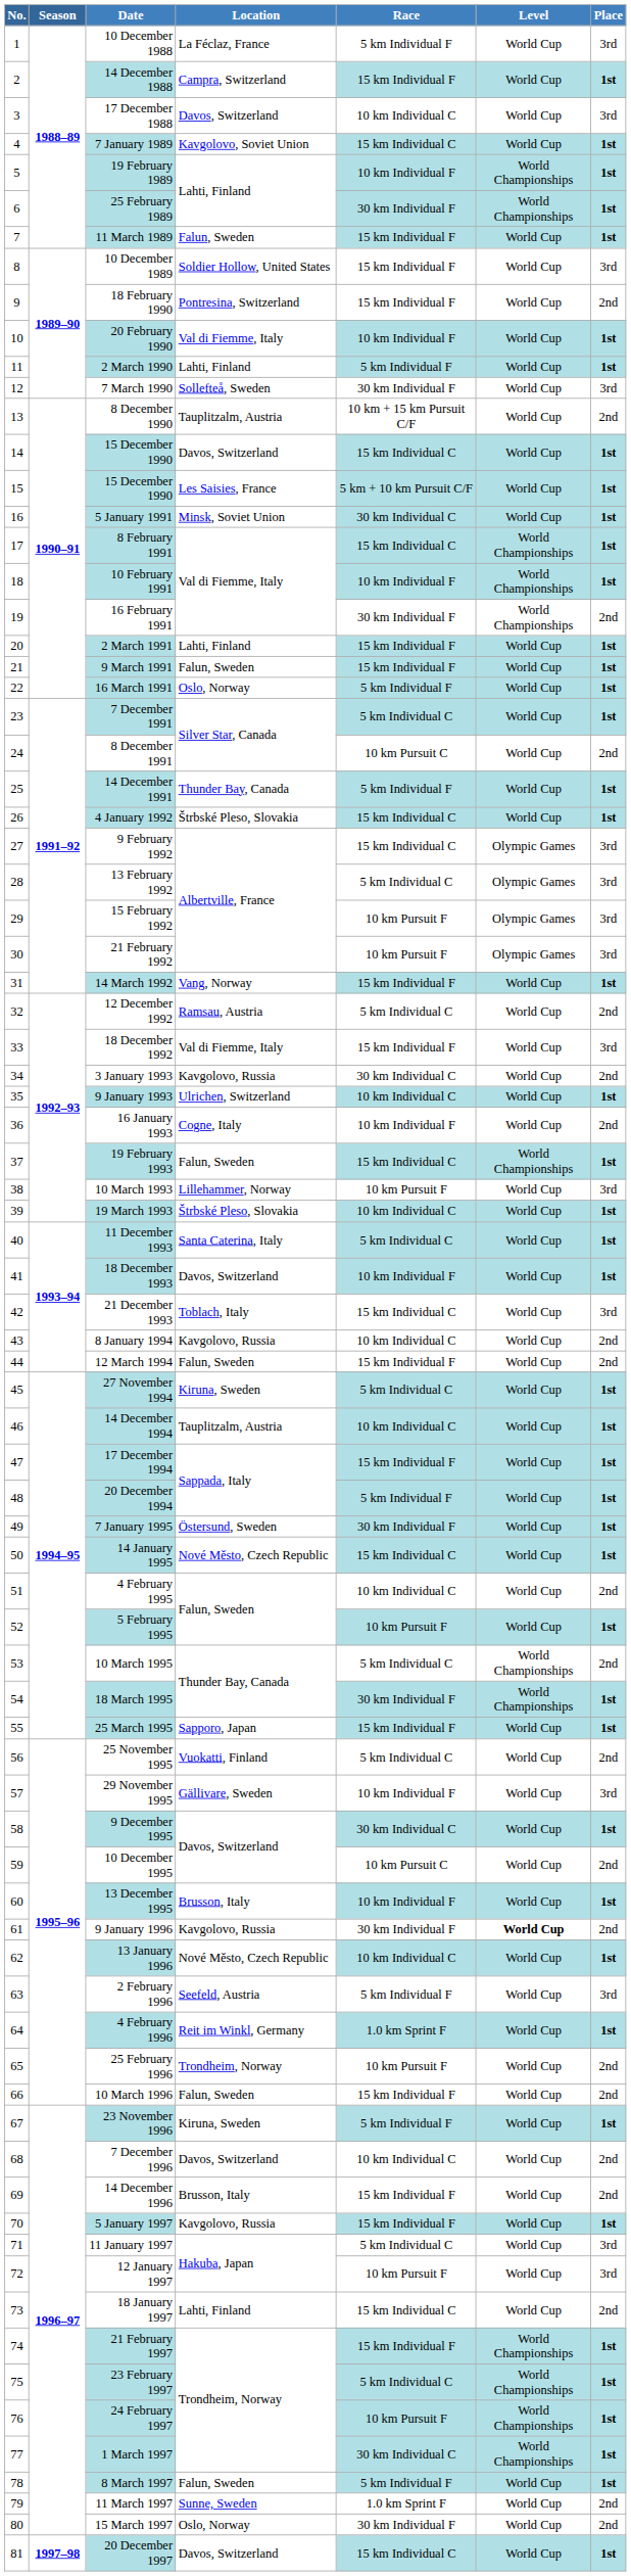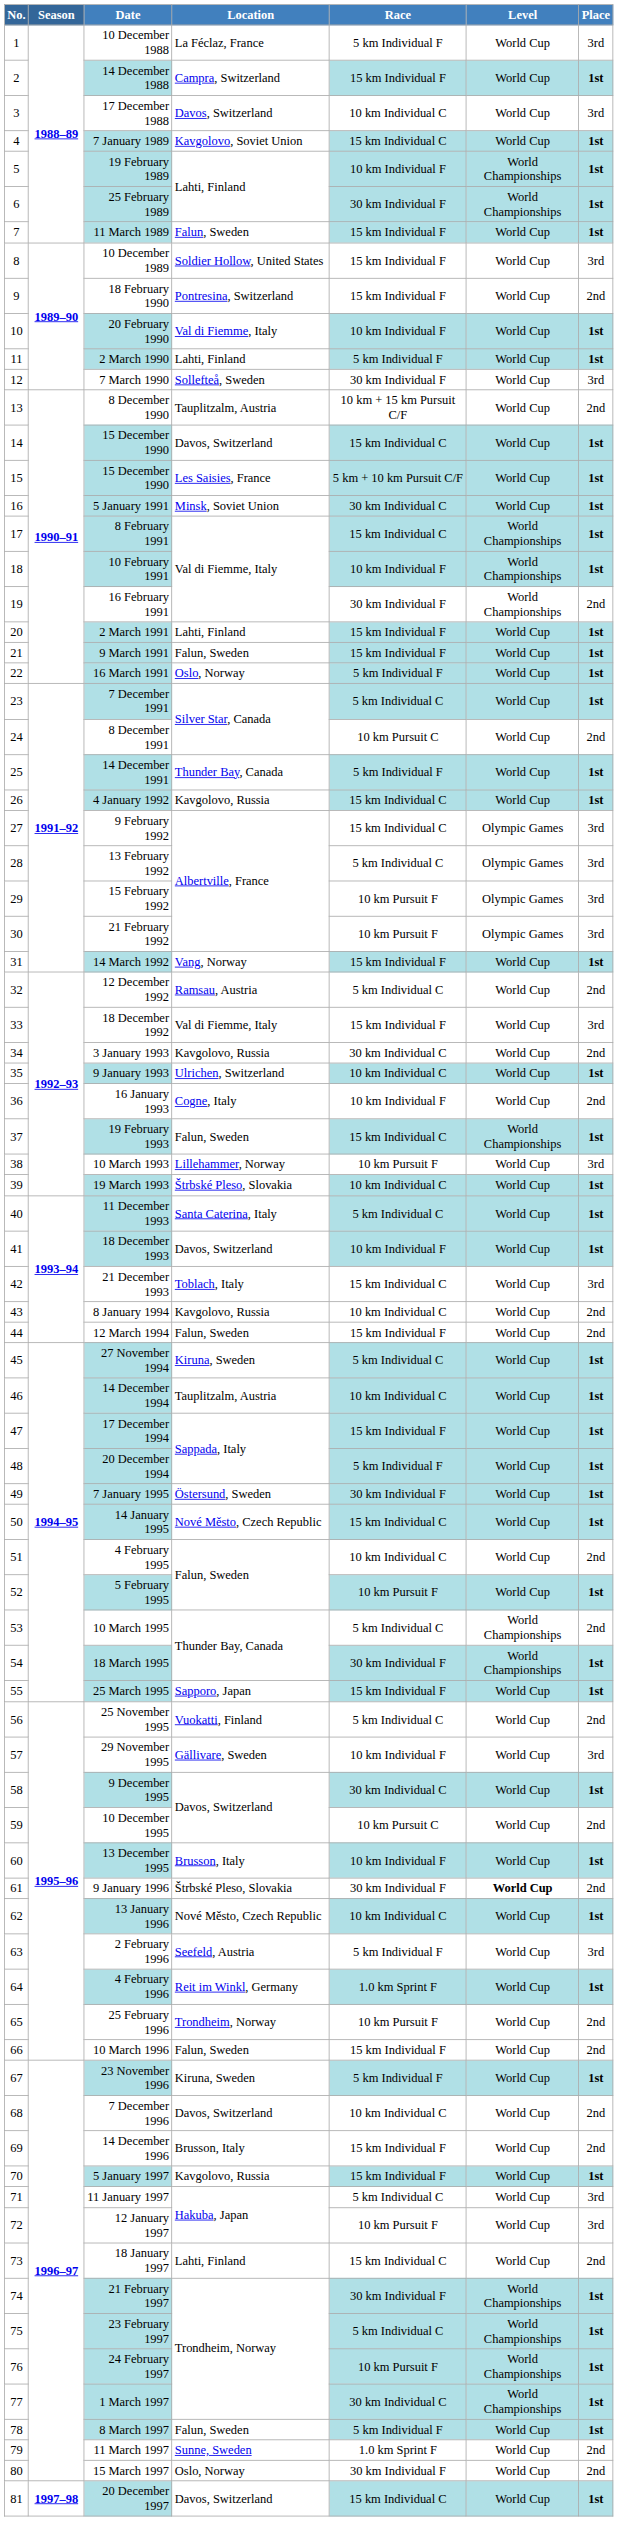4 January 1992 | Location: Štrbské Pleso, Slovakia -> Kavgolovo, Russia
9 January 1996 | Location: Kavgolovo, Russia -> Štrbské Pleso, Slovakia
21 February 1997 | Race: 15 km Individual F -> 30 km Individual F
